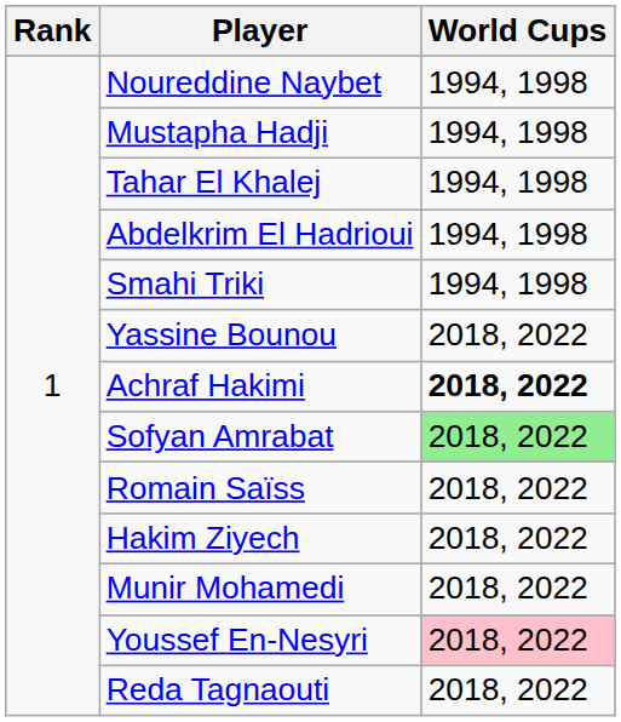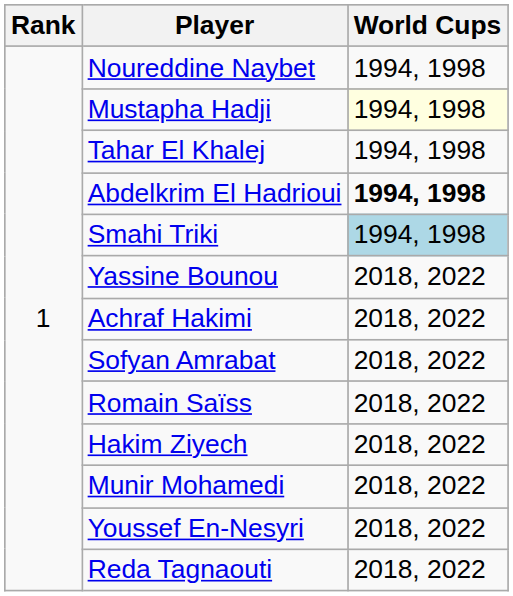Mustapha Hadji | World Cups: no background -> lightyellow background
Abdelkrim El Hadrioui | World Cups: normal -> bold
Smahi Triki | World Cups: no background -> lightblue background
Achraf Hakimi | World Cups: bold -> normal
Sofyan Amrabat | World Cups: lightgreen background -> no background
Youssef En-Nesyri | World Cups: pink background -> no background
